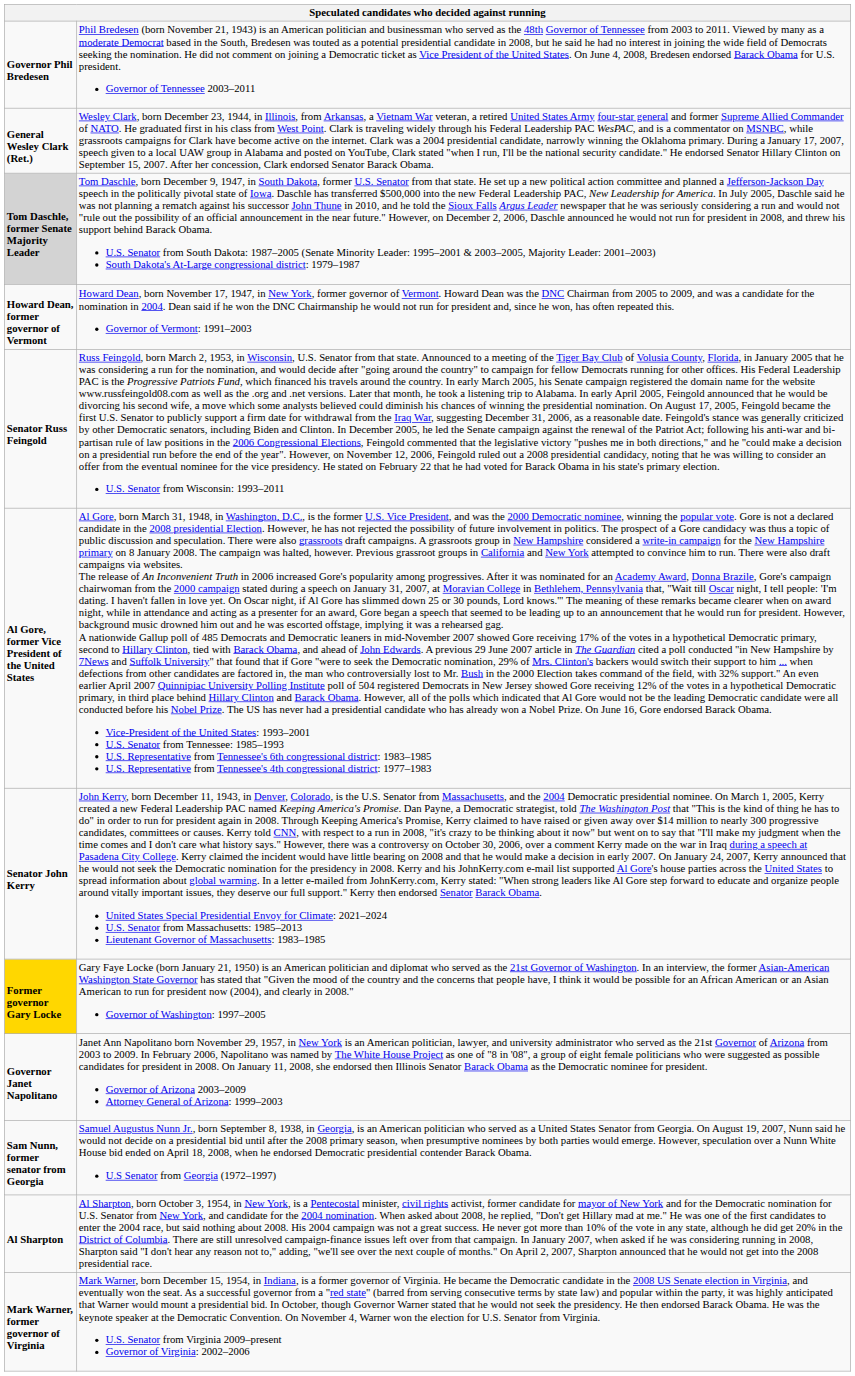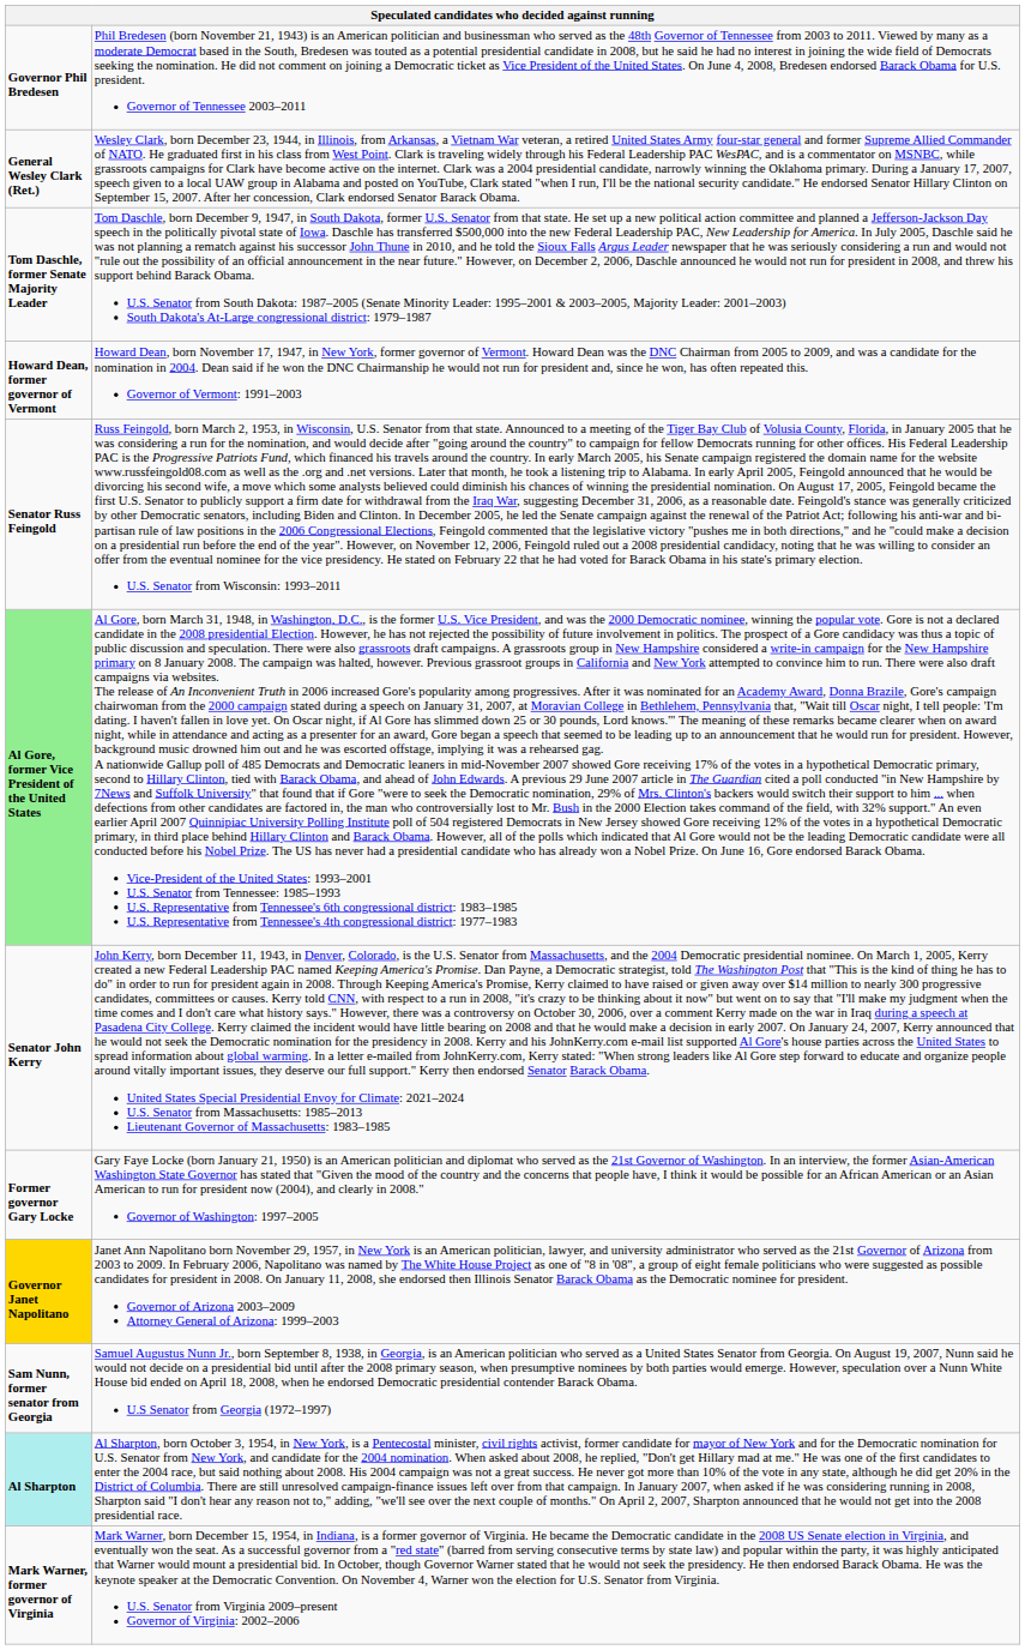Tom Daschle, former Senate Majority Leader | column 1: lightgrey background -> no background
Al Gore, former Vice President of the United States | column 1: no background -> lightgreen background
Former governor Gary Locke | column 1: gold background -> no background
Governor Janet Napolitano | column 1: no background -> gold background
Al Sharpton | column 1: no background -> paleturquoise background
